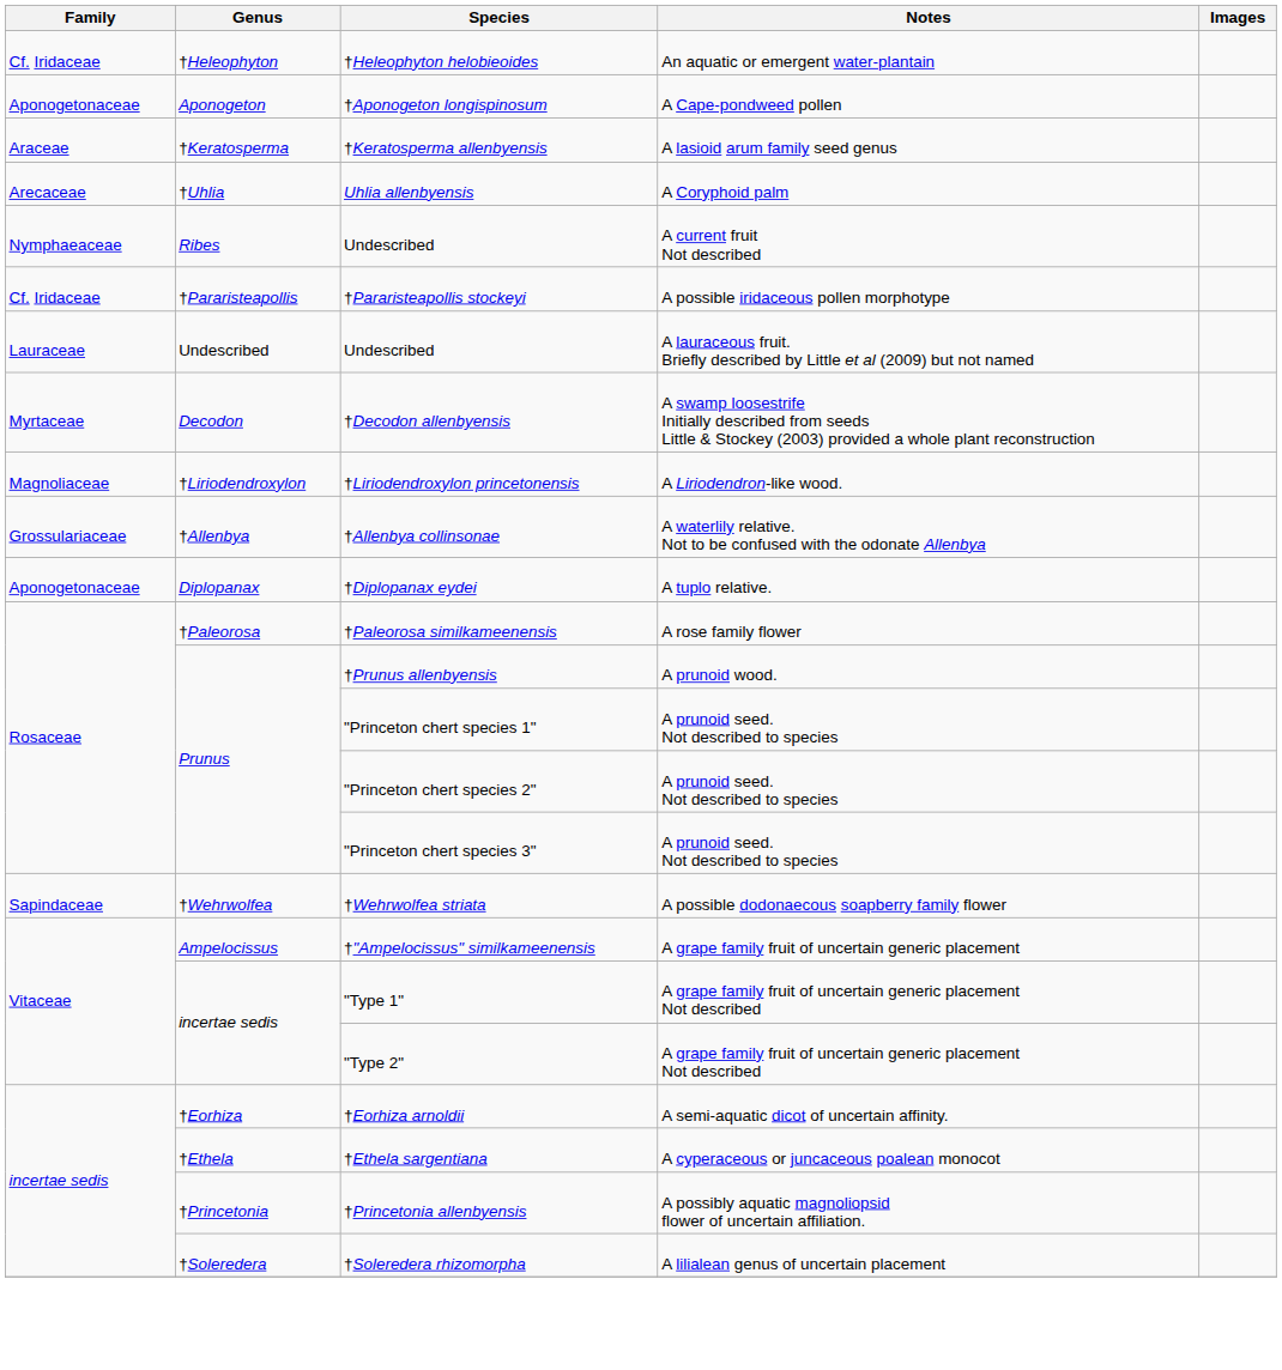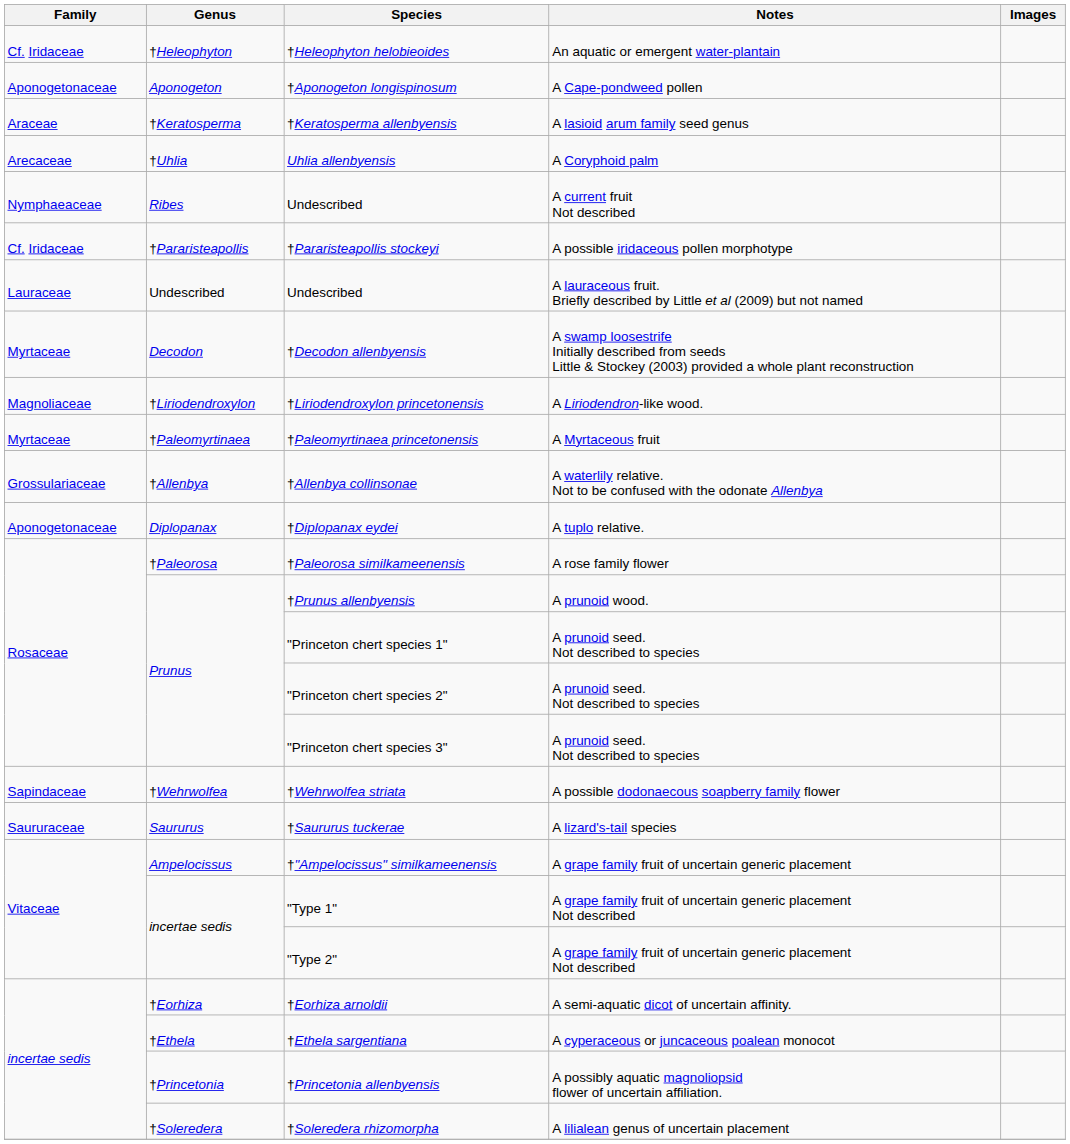+ row: Myrtaceae | †Paleomyrtinaea | †Paleomyrtinaea princetonensis | A Myrtaceous fruit
+ row: Saururaceae | Saururus | †Saururus tuckerae | A lizard's-tail species
